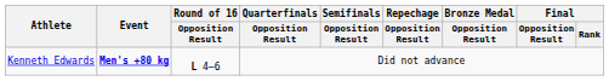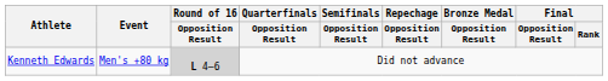Kenneth Edwards | Event: bold -> normal
Kenneth Edwards | Round of 16 / Opposition Result: no background -> lightgrey background
